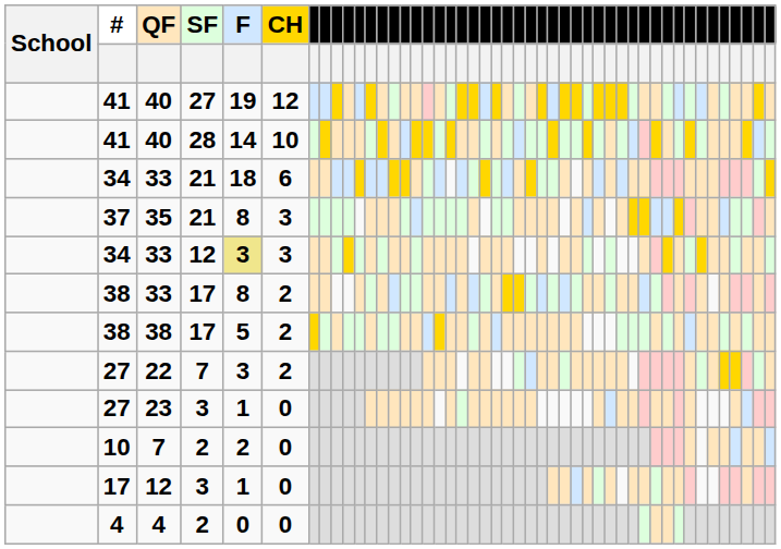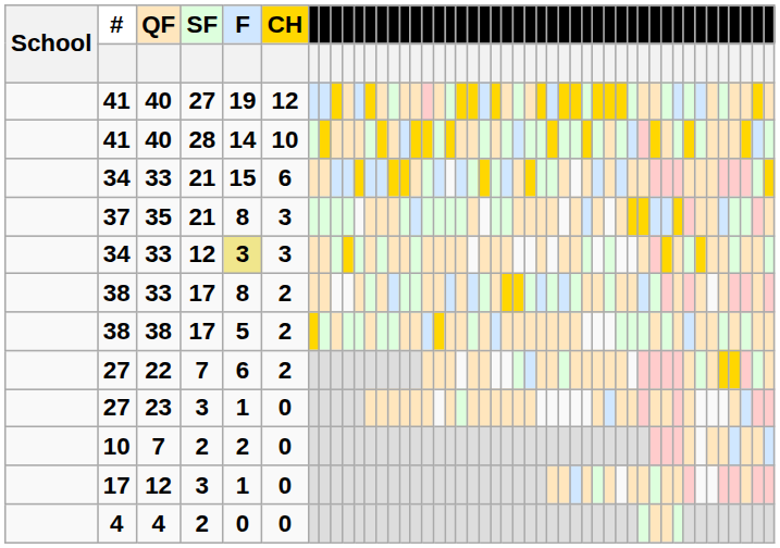33 / 21 | F: 18 -> 15
22 | F: 3 -> 6
